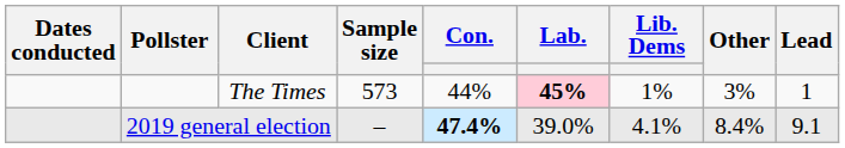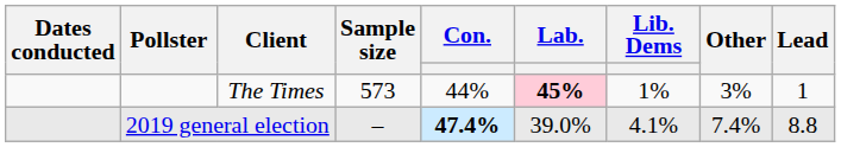2019 general election | Other: 8.4% -> 7.4%
2019 general election | Lead: 9.1 -> 8.8
